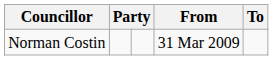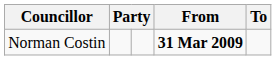Norman Costin | From: normal -> bold
